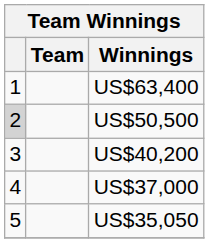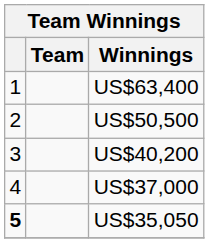US$50,500 | column 1: lightgrey background -> no background
US$35,050 | column 1: normal -> bold
